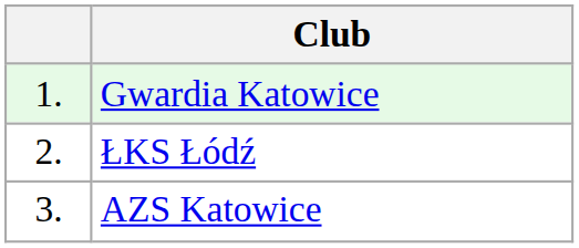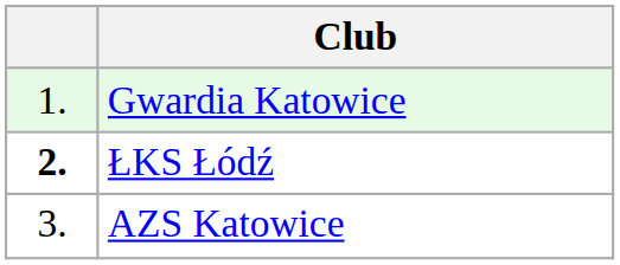ŁKS Łódź | column 1: normal -> bold
